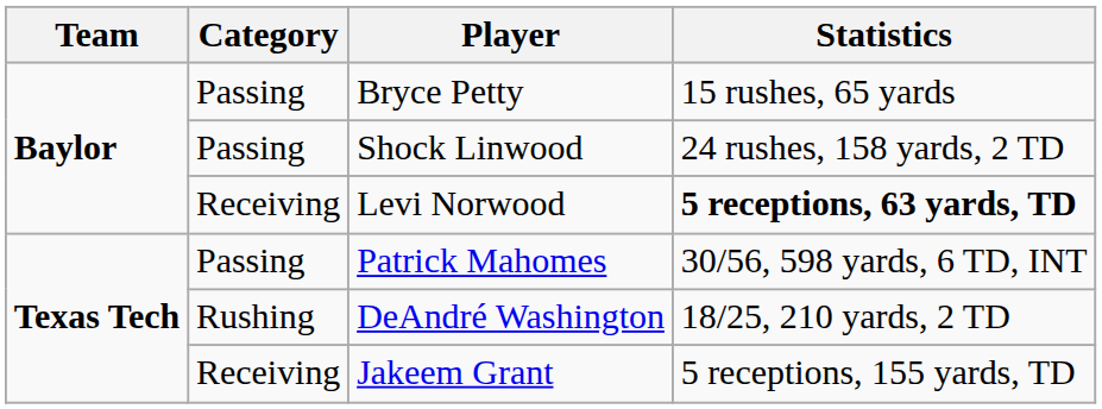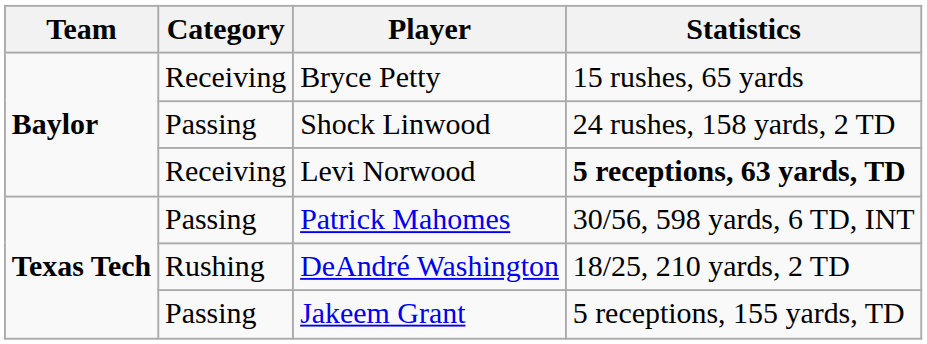Bryce Petty | Category: Passing -> Receiving
Jakeem Grant | Category: Receiving -> Passing
